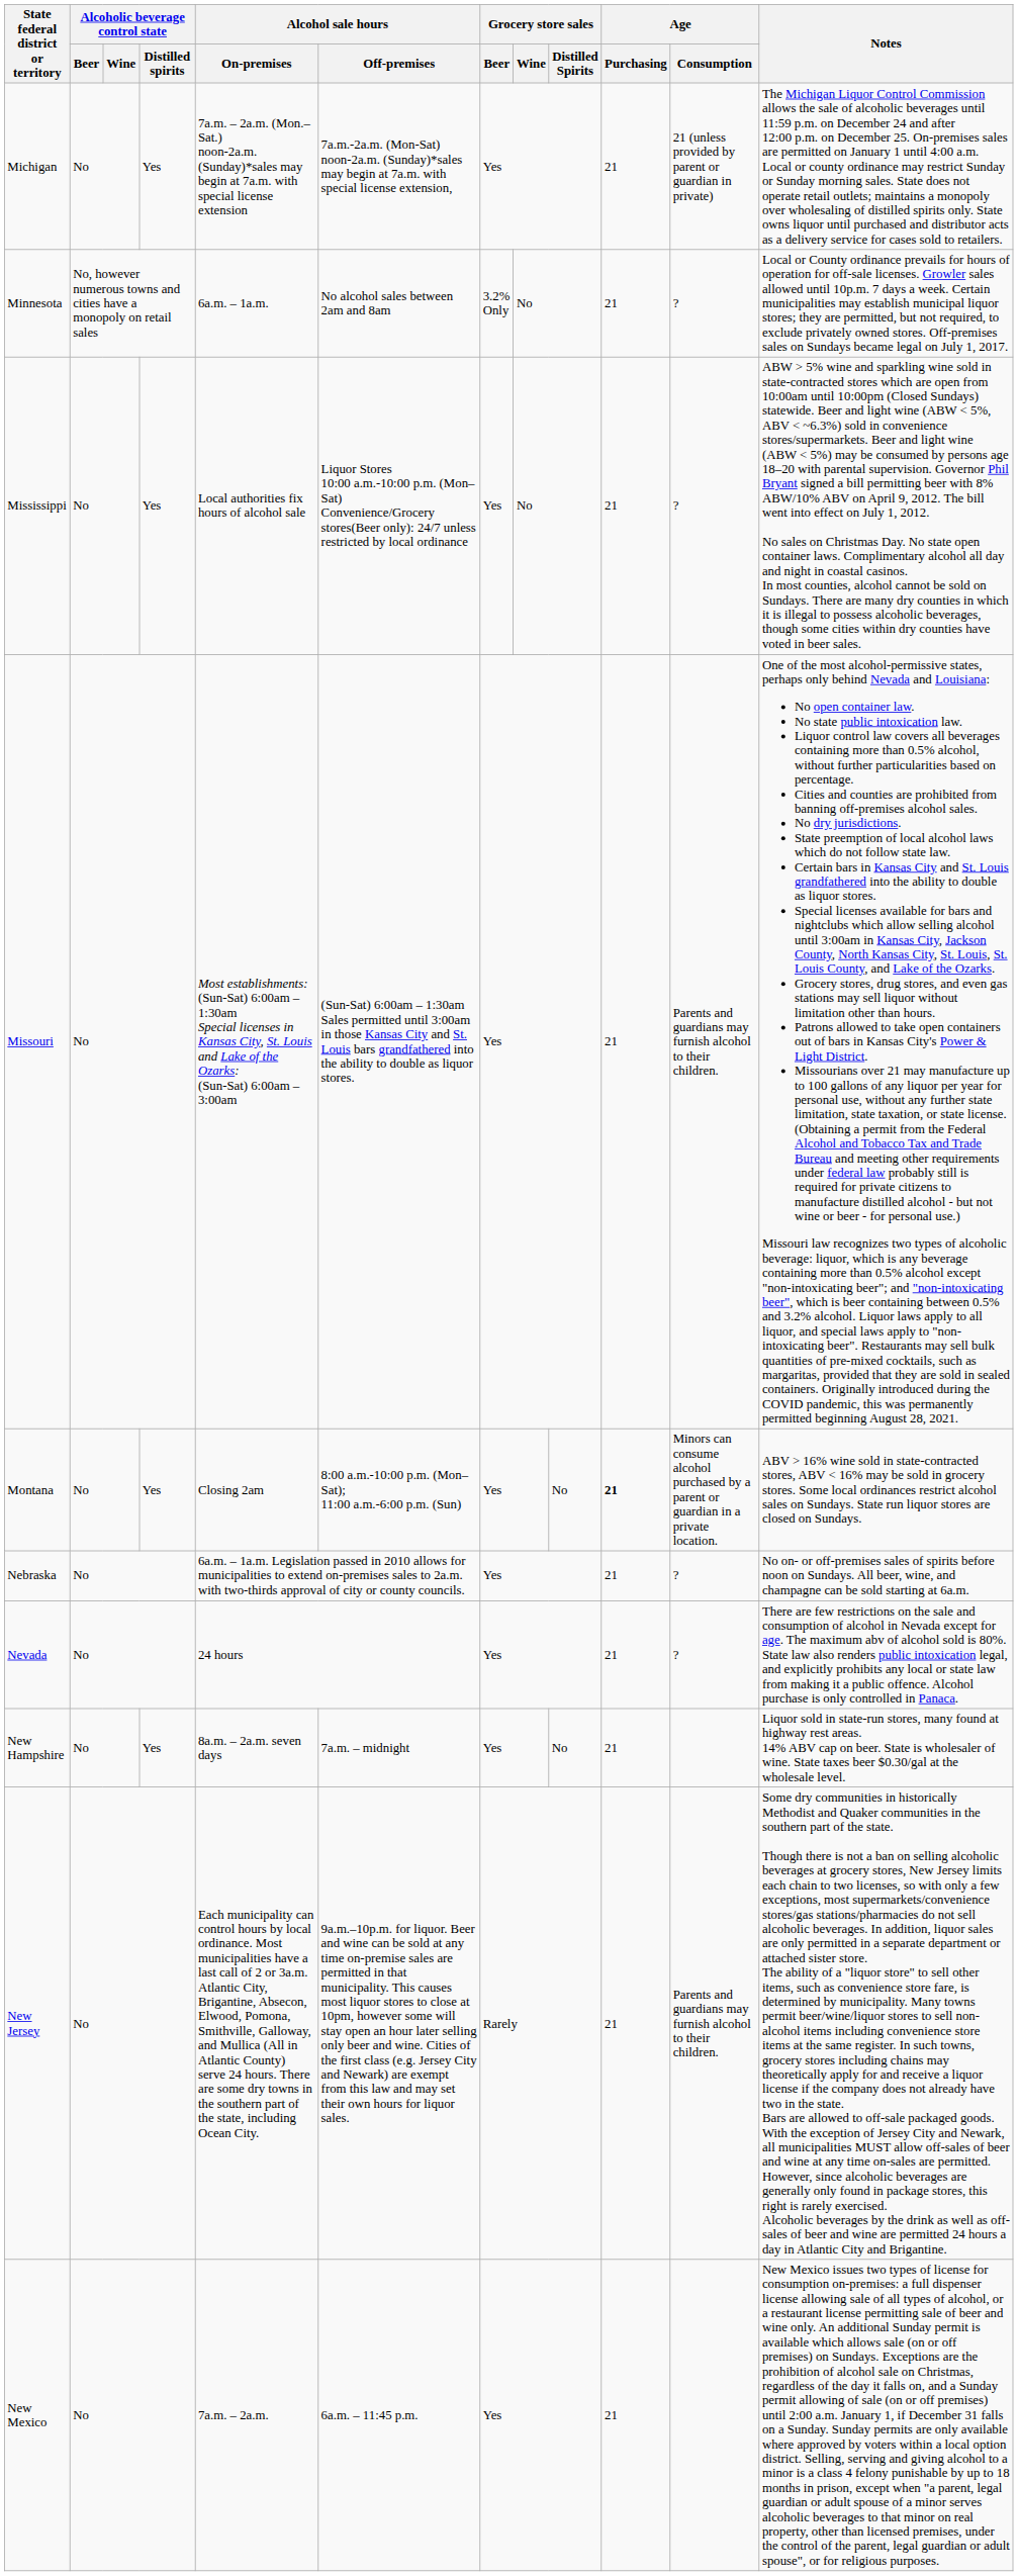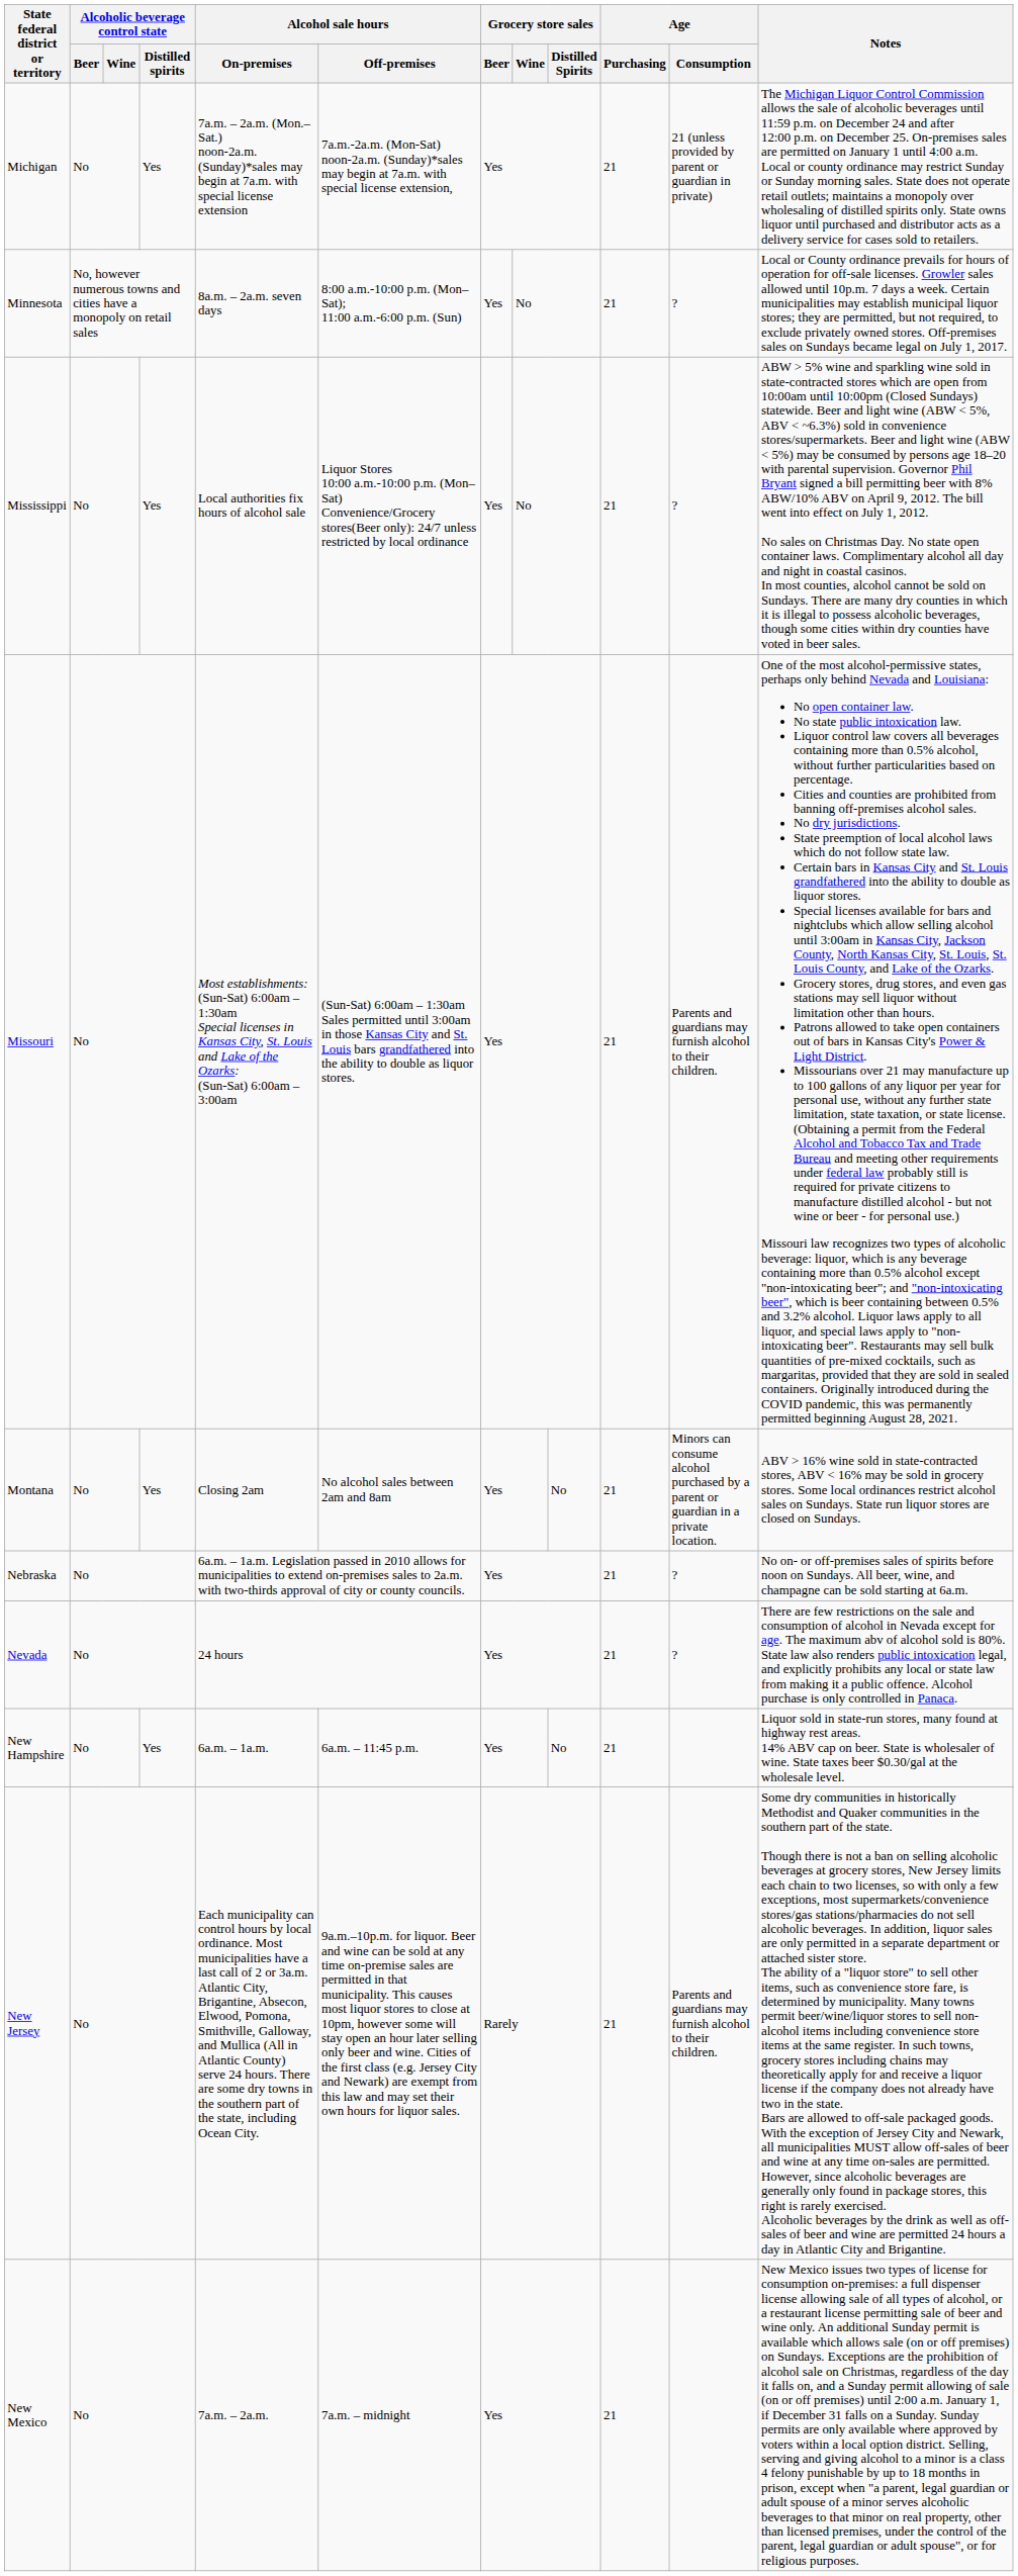Minnesota | Alcohol sale hours / On-premises: 6a.m. – 1a.m. -> 8a.m. – 2a.m. seven days
Minnesota | Alcohol sale hours / Off-premises: No alcohol sales between 2am and 8am -> 8:00 a.m.-10:00 p.m. (Mon–Sat); 11:00 a.m.-6:00 p.m. (Sun)
Minnesota | Grocery store sales / Beer: 3.2% Only -> Yes
Montana | Alcohol sale hours / Off-premises: 8:00 a.m.-10:00 p.m. (Mon–Sat); 11:00 a.m.-6:00 p.m. (Sun) -> No alcohol sales between 2am and 8am
Montana | Age / Purchasing: bold -> normal
New Hampshire | Alcohol sale hours / On-premises: 8a.m. – 2a.m. seven days -> 6a.m. – 1a.m.
New Hampshire | Alcohol sale hours / Off-premises: 7a.m. – midnight -> 6a.m. – 11:45 p.m.
New Mexico | Alcohol sale hours / Off-premises: 6a.m. – 11:45 p.m. -> 7a.m. – midnight
